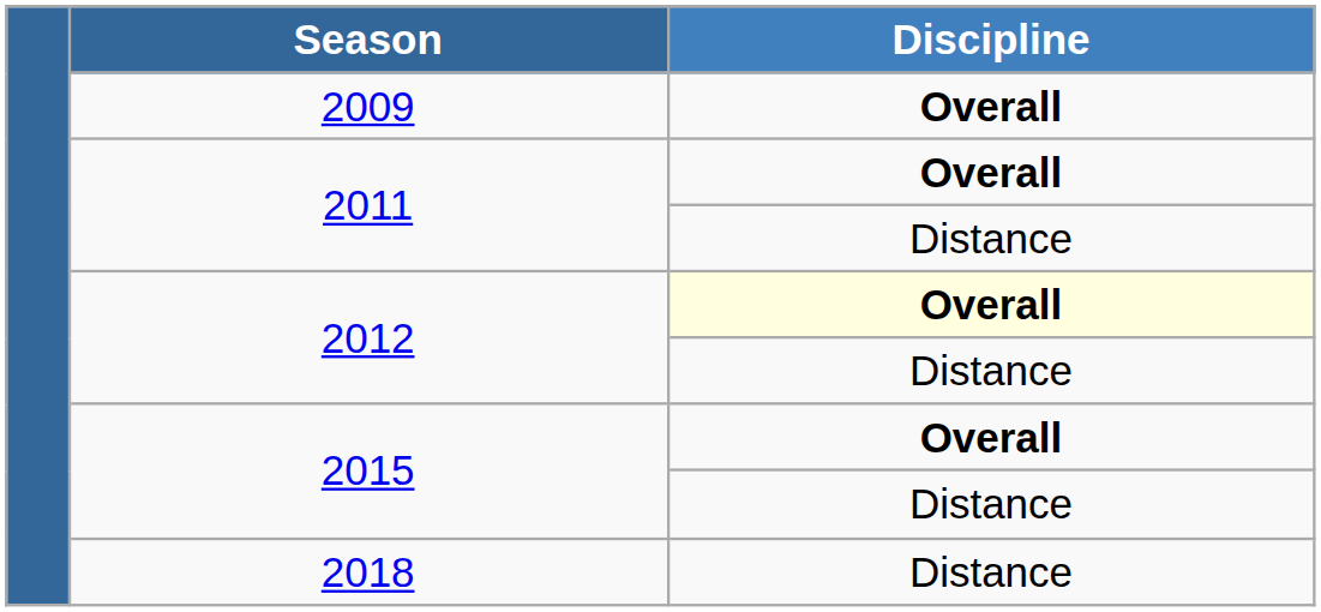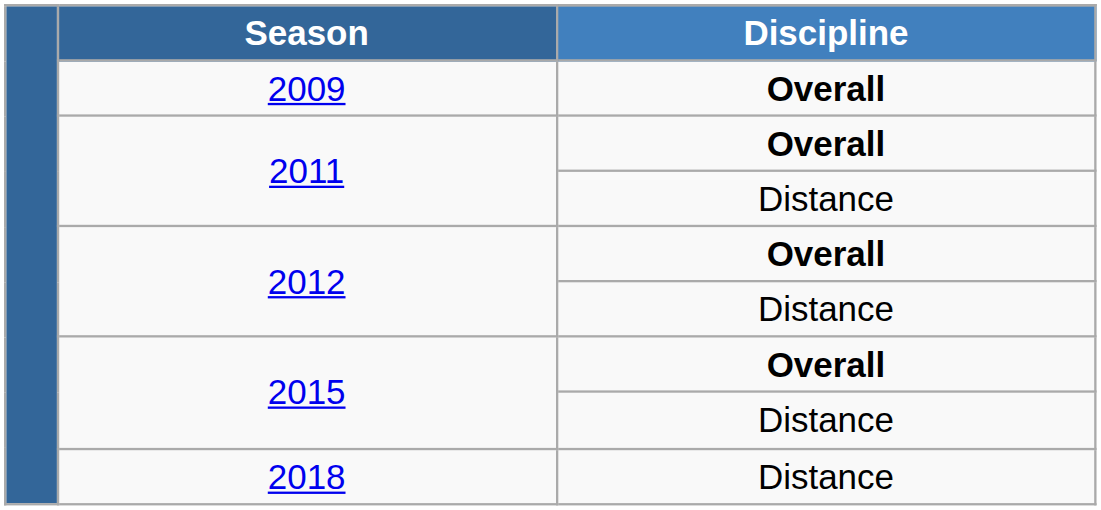2012 / Overall | column 3: lightyellow background -> no background
